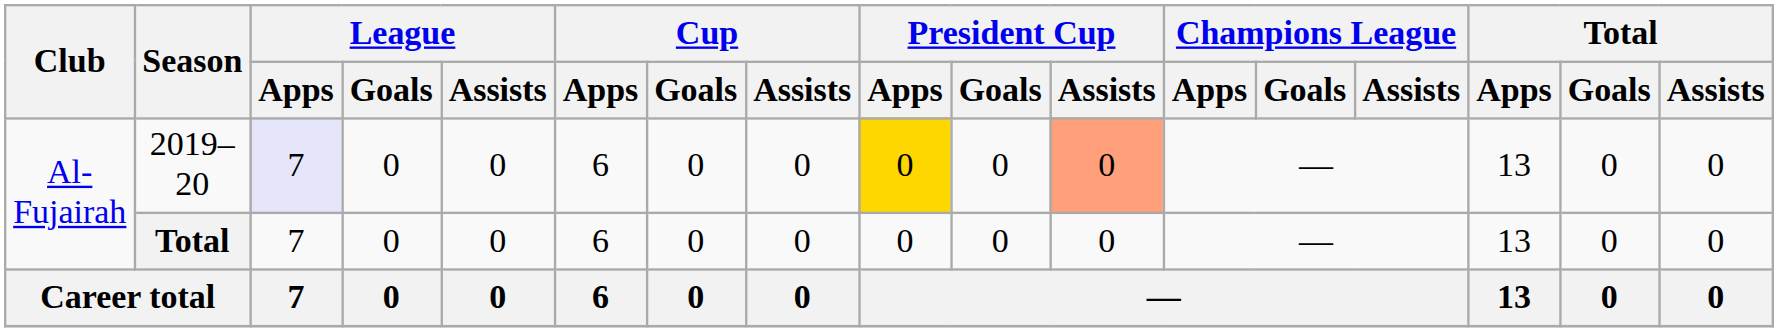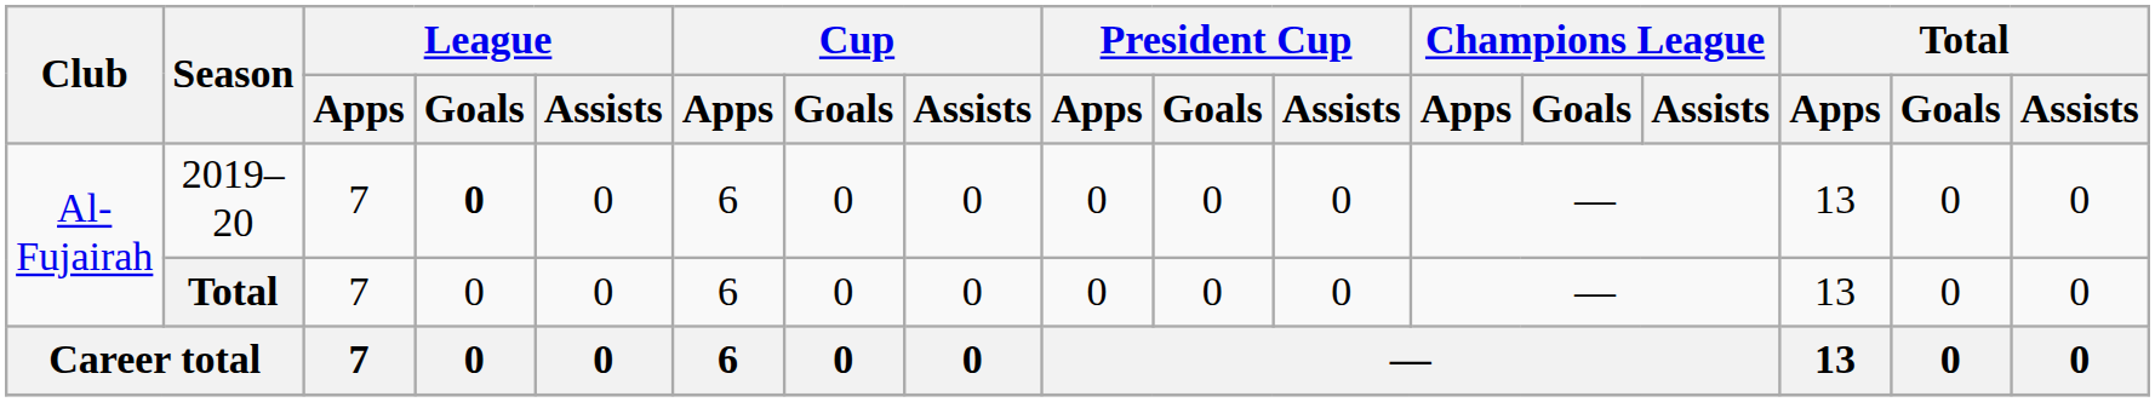2019–20 | League / Apps: lavender background -> no background
2019–20 | League / Goals: normal -> bold
2019–20 | President Cup / Apps: gold background -> no background
2019–20 | President Cup / Assists: lightsalmon background -> no background
